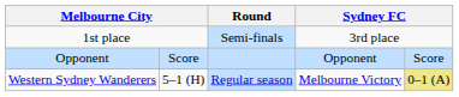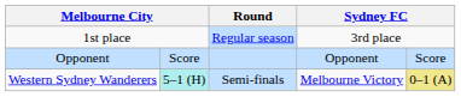1st place | Round: Semi-finals -> Regular season
Western Sydney Wanderers | column 2: no background -> paleturquoise background
Western Sydney Wanderers | Round: Regular season -> Semi-finals
